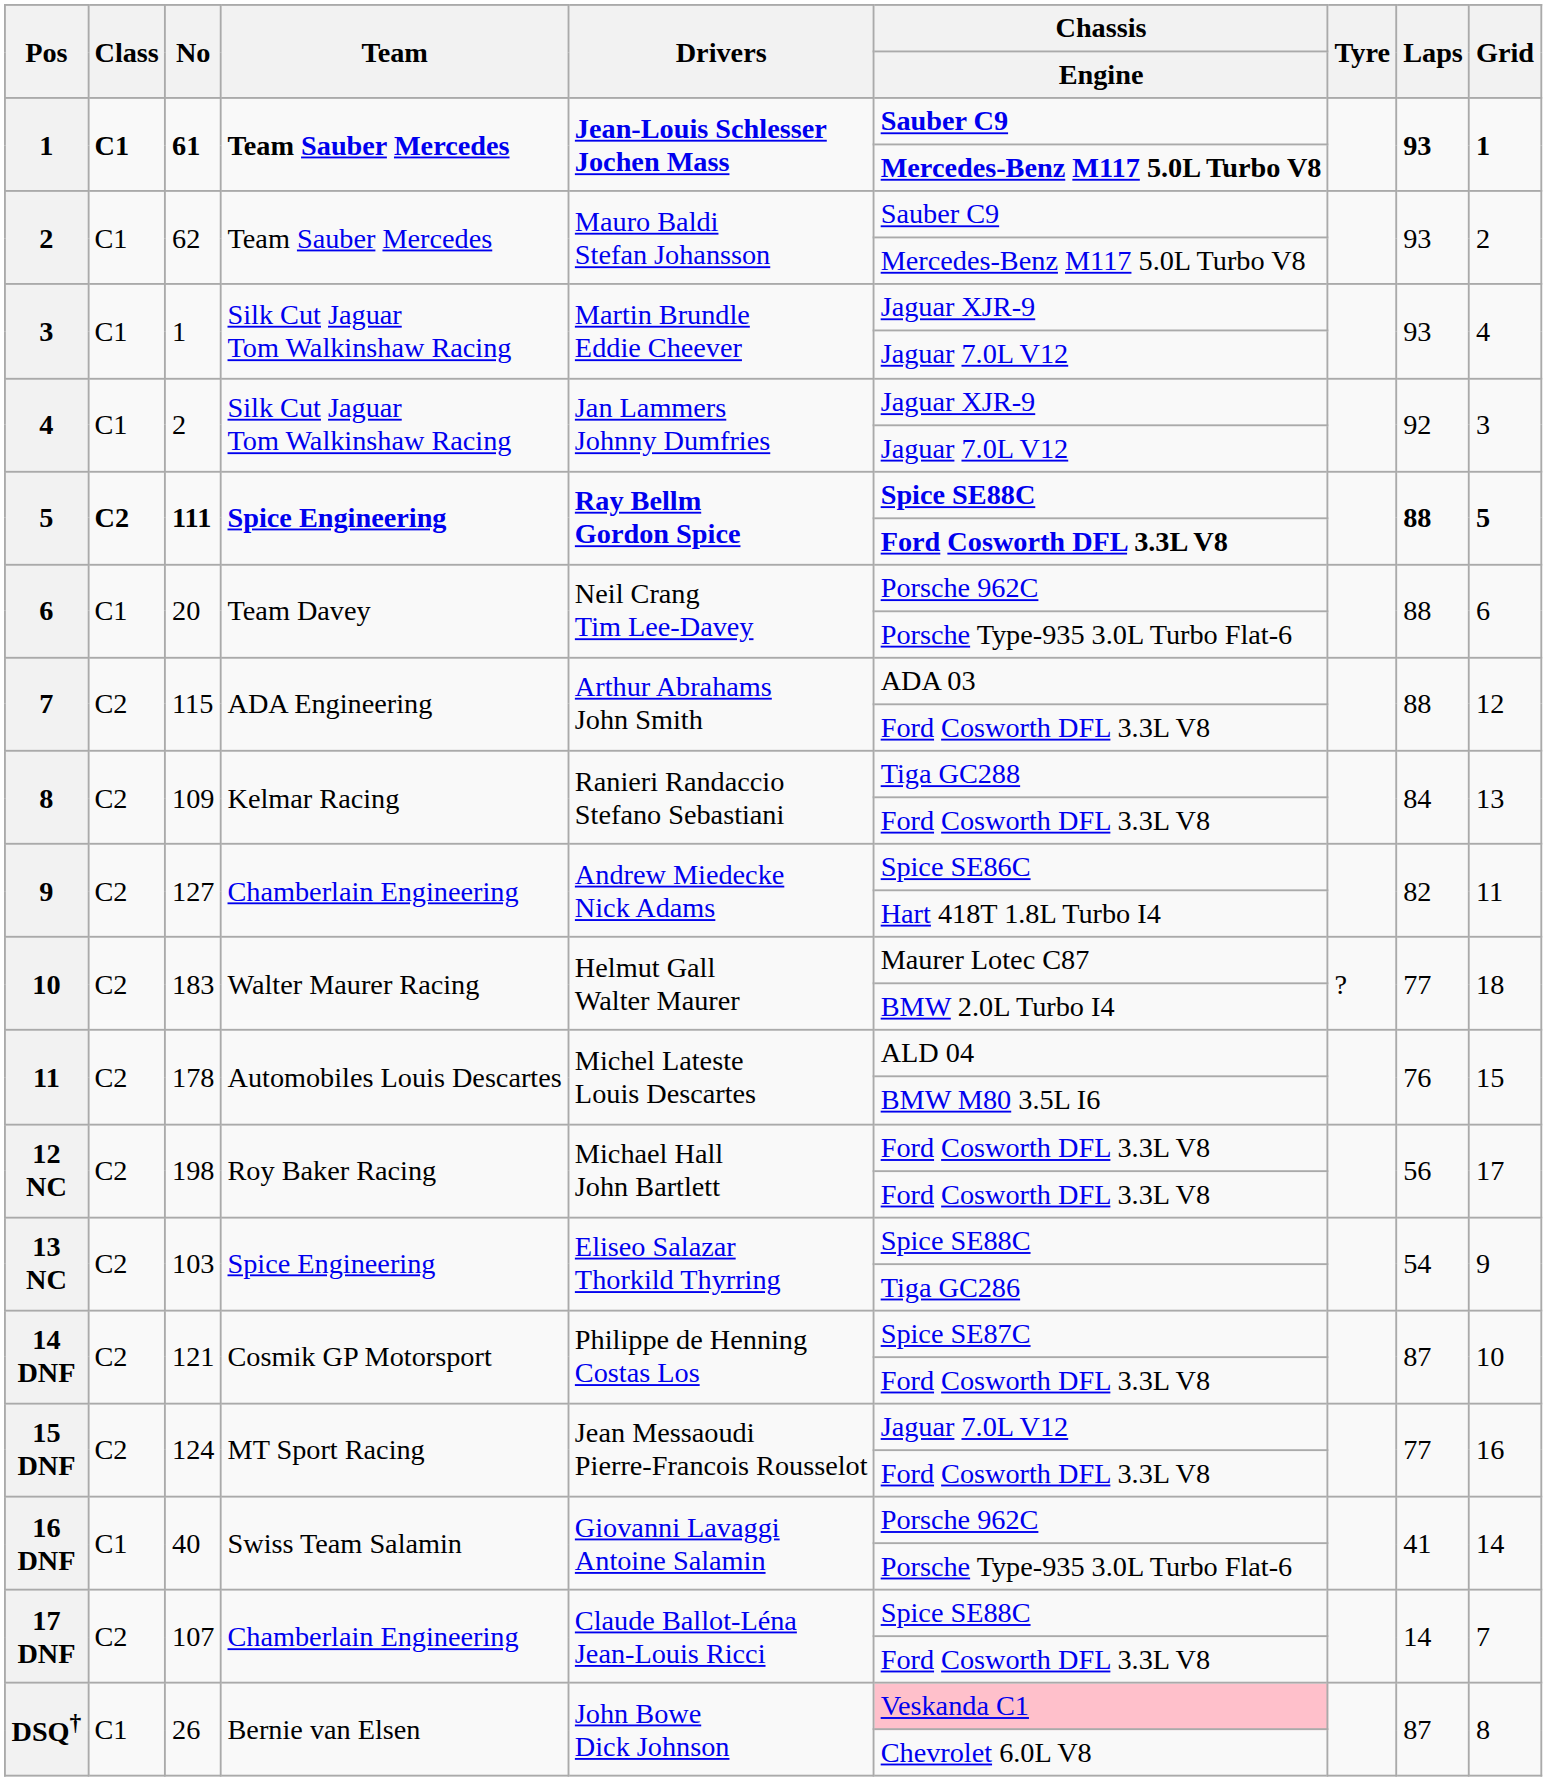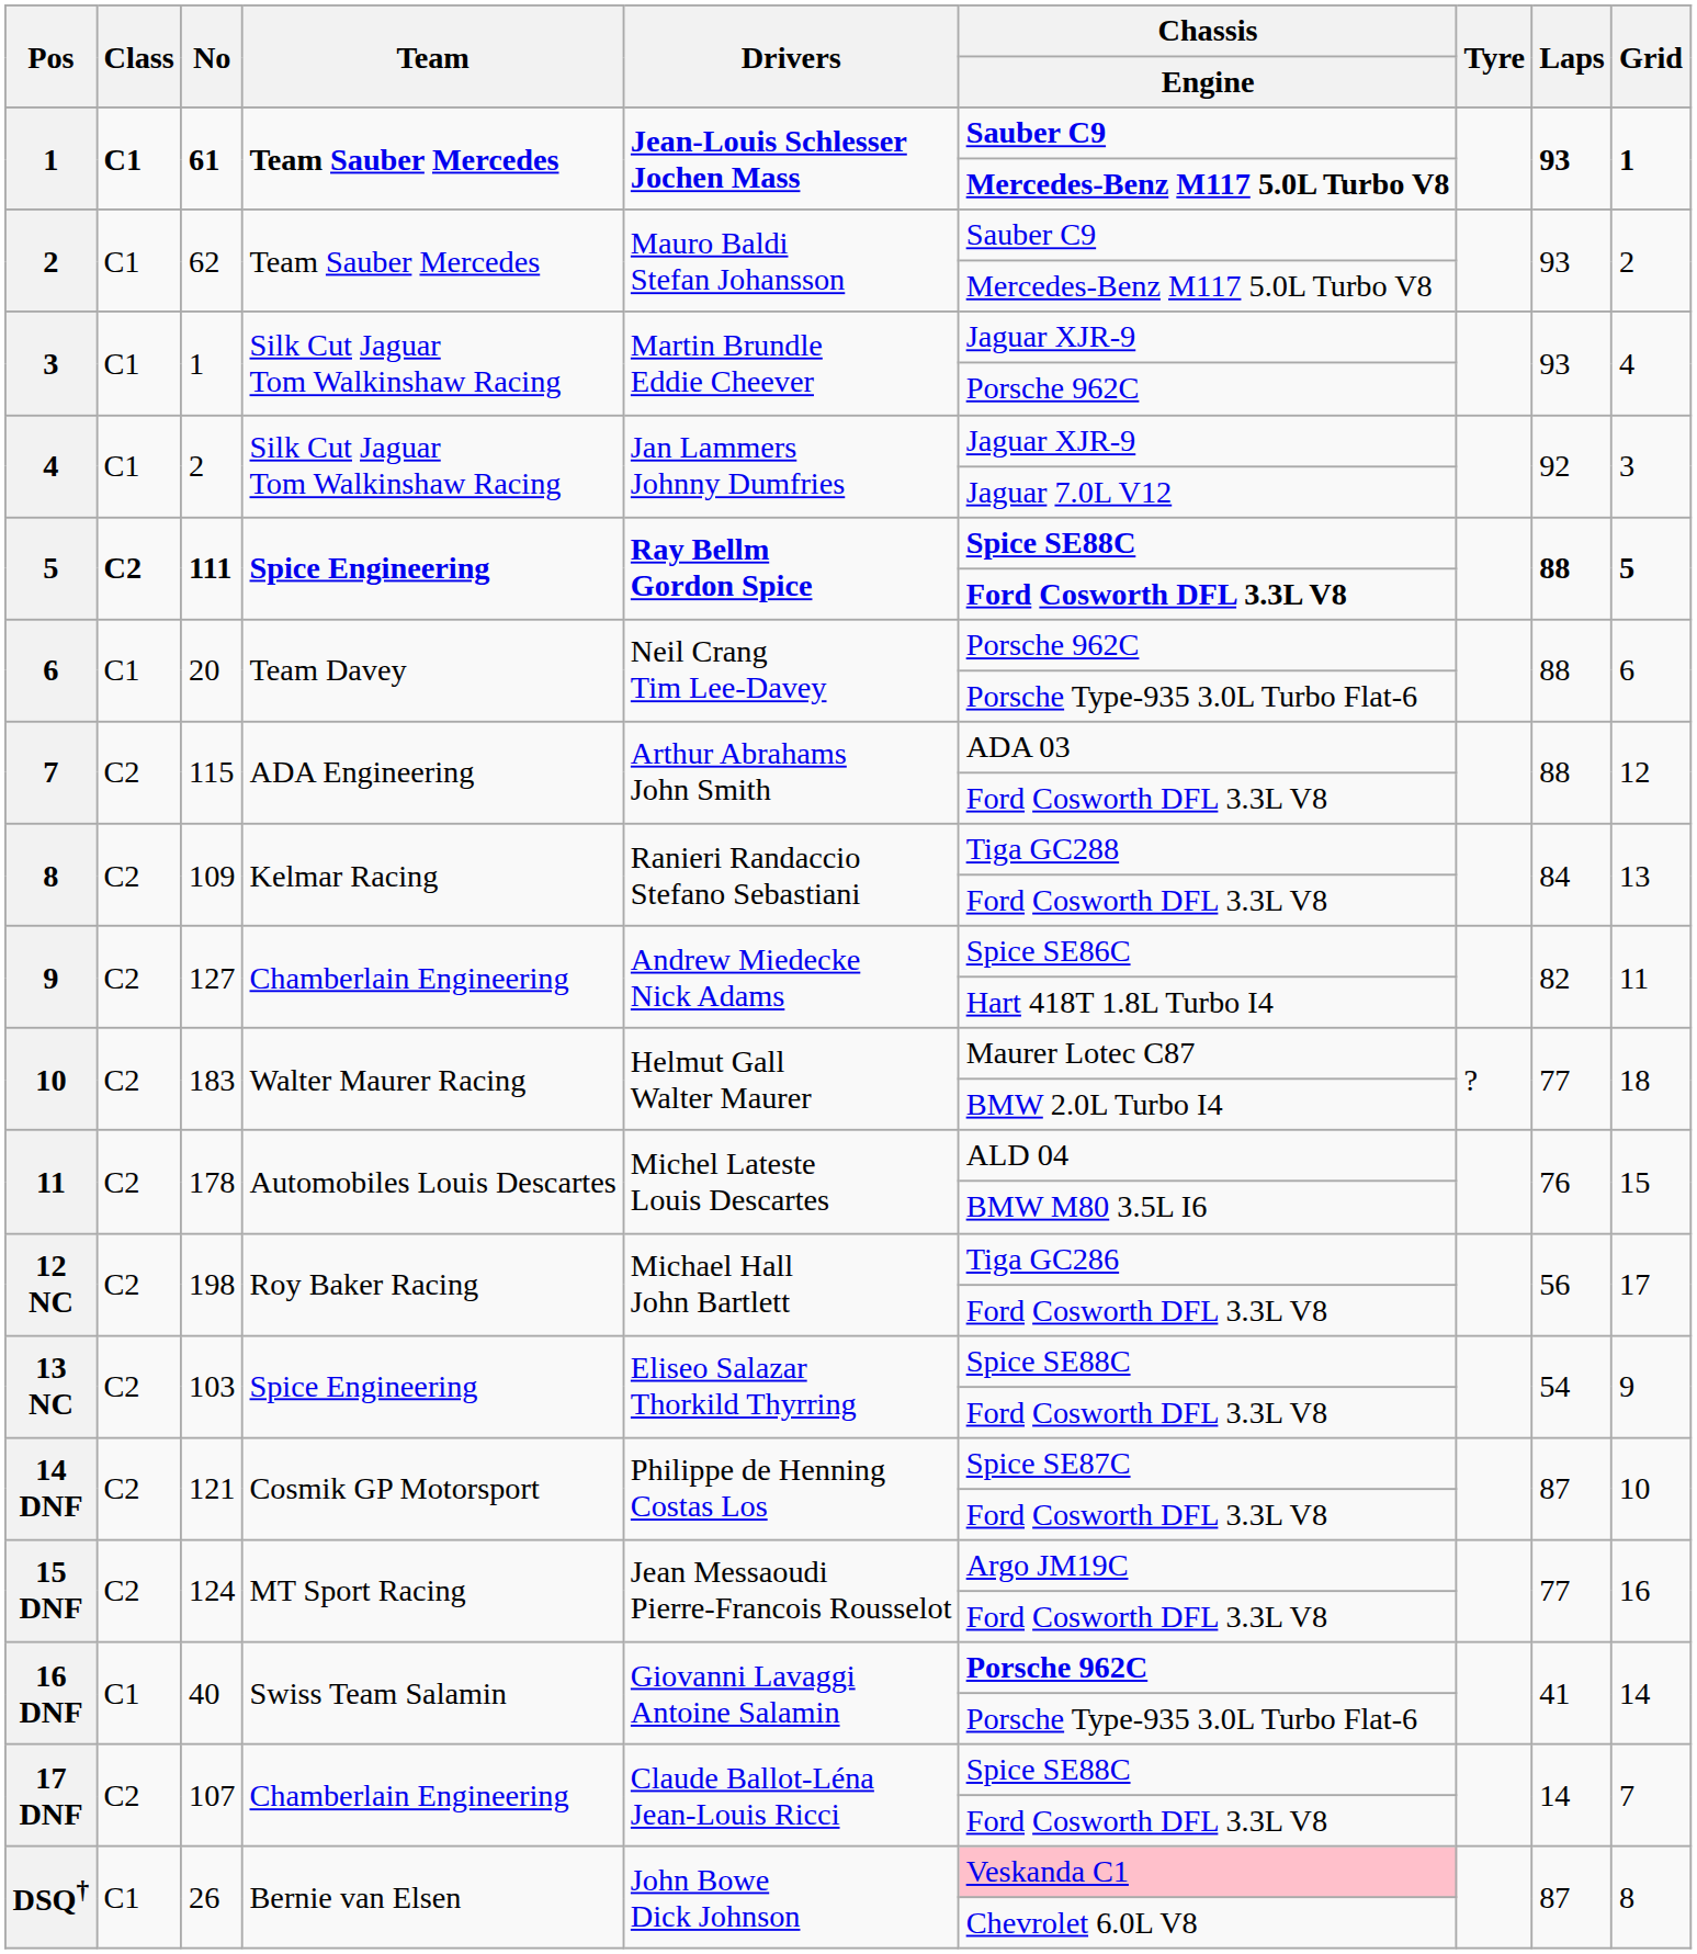row 8 | Chassis / Engine: Jaguar 7.0L V12 -> Porsche 962C
row 25 | Chassis / Engine: Ford Cosworth DFL 3.3L V8 -> Tiga GC286
row 28 | Chassis / Engine: Tiga GC286 -> Ford Cosworth DFL 3.3L V8
row 31 | Chassis / Engine: Jaguar 7.0L V12 -> Argo JM19C
row 33 | Chassis / Engine: normal -> bold
